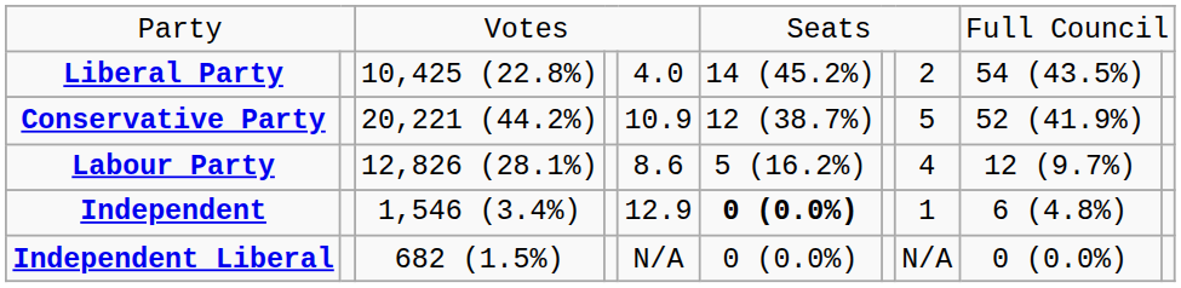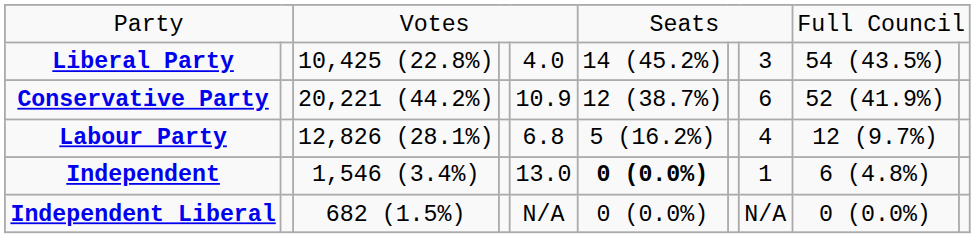Liberal Party | column 8: 2 -> 3
Conservative Party | column 8: 5 -> 6
Labour Party | column 5: 8.6 -> 6.8
Independent | column 5: 12.9 -> 13.0
